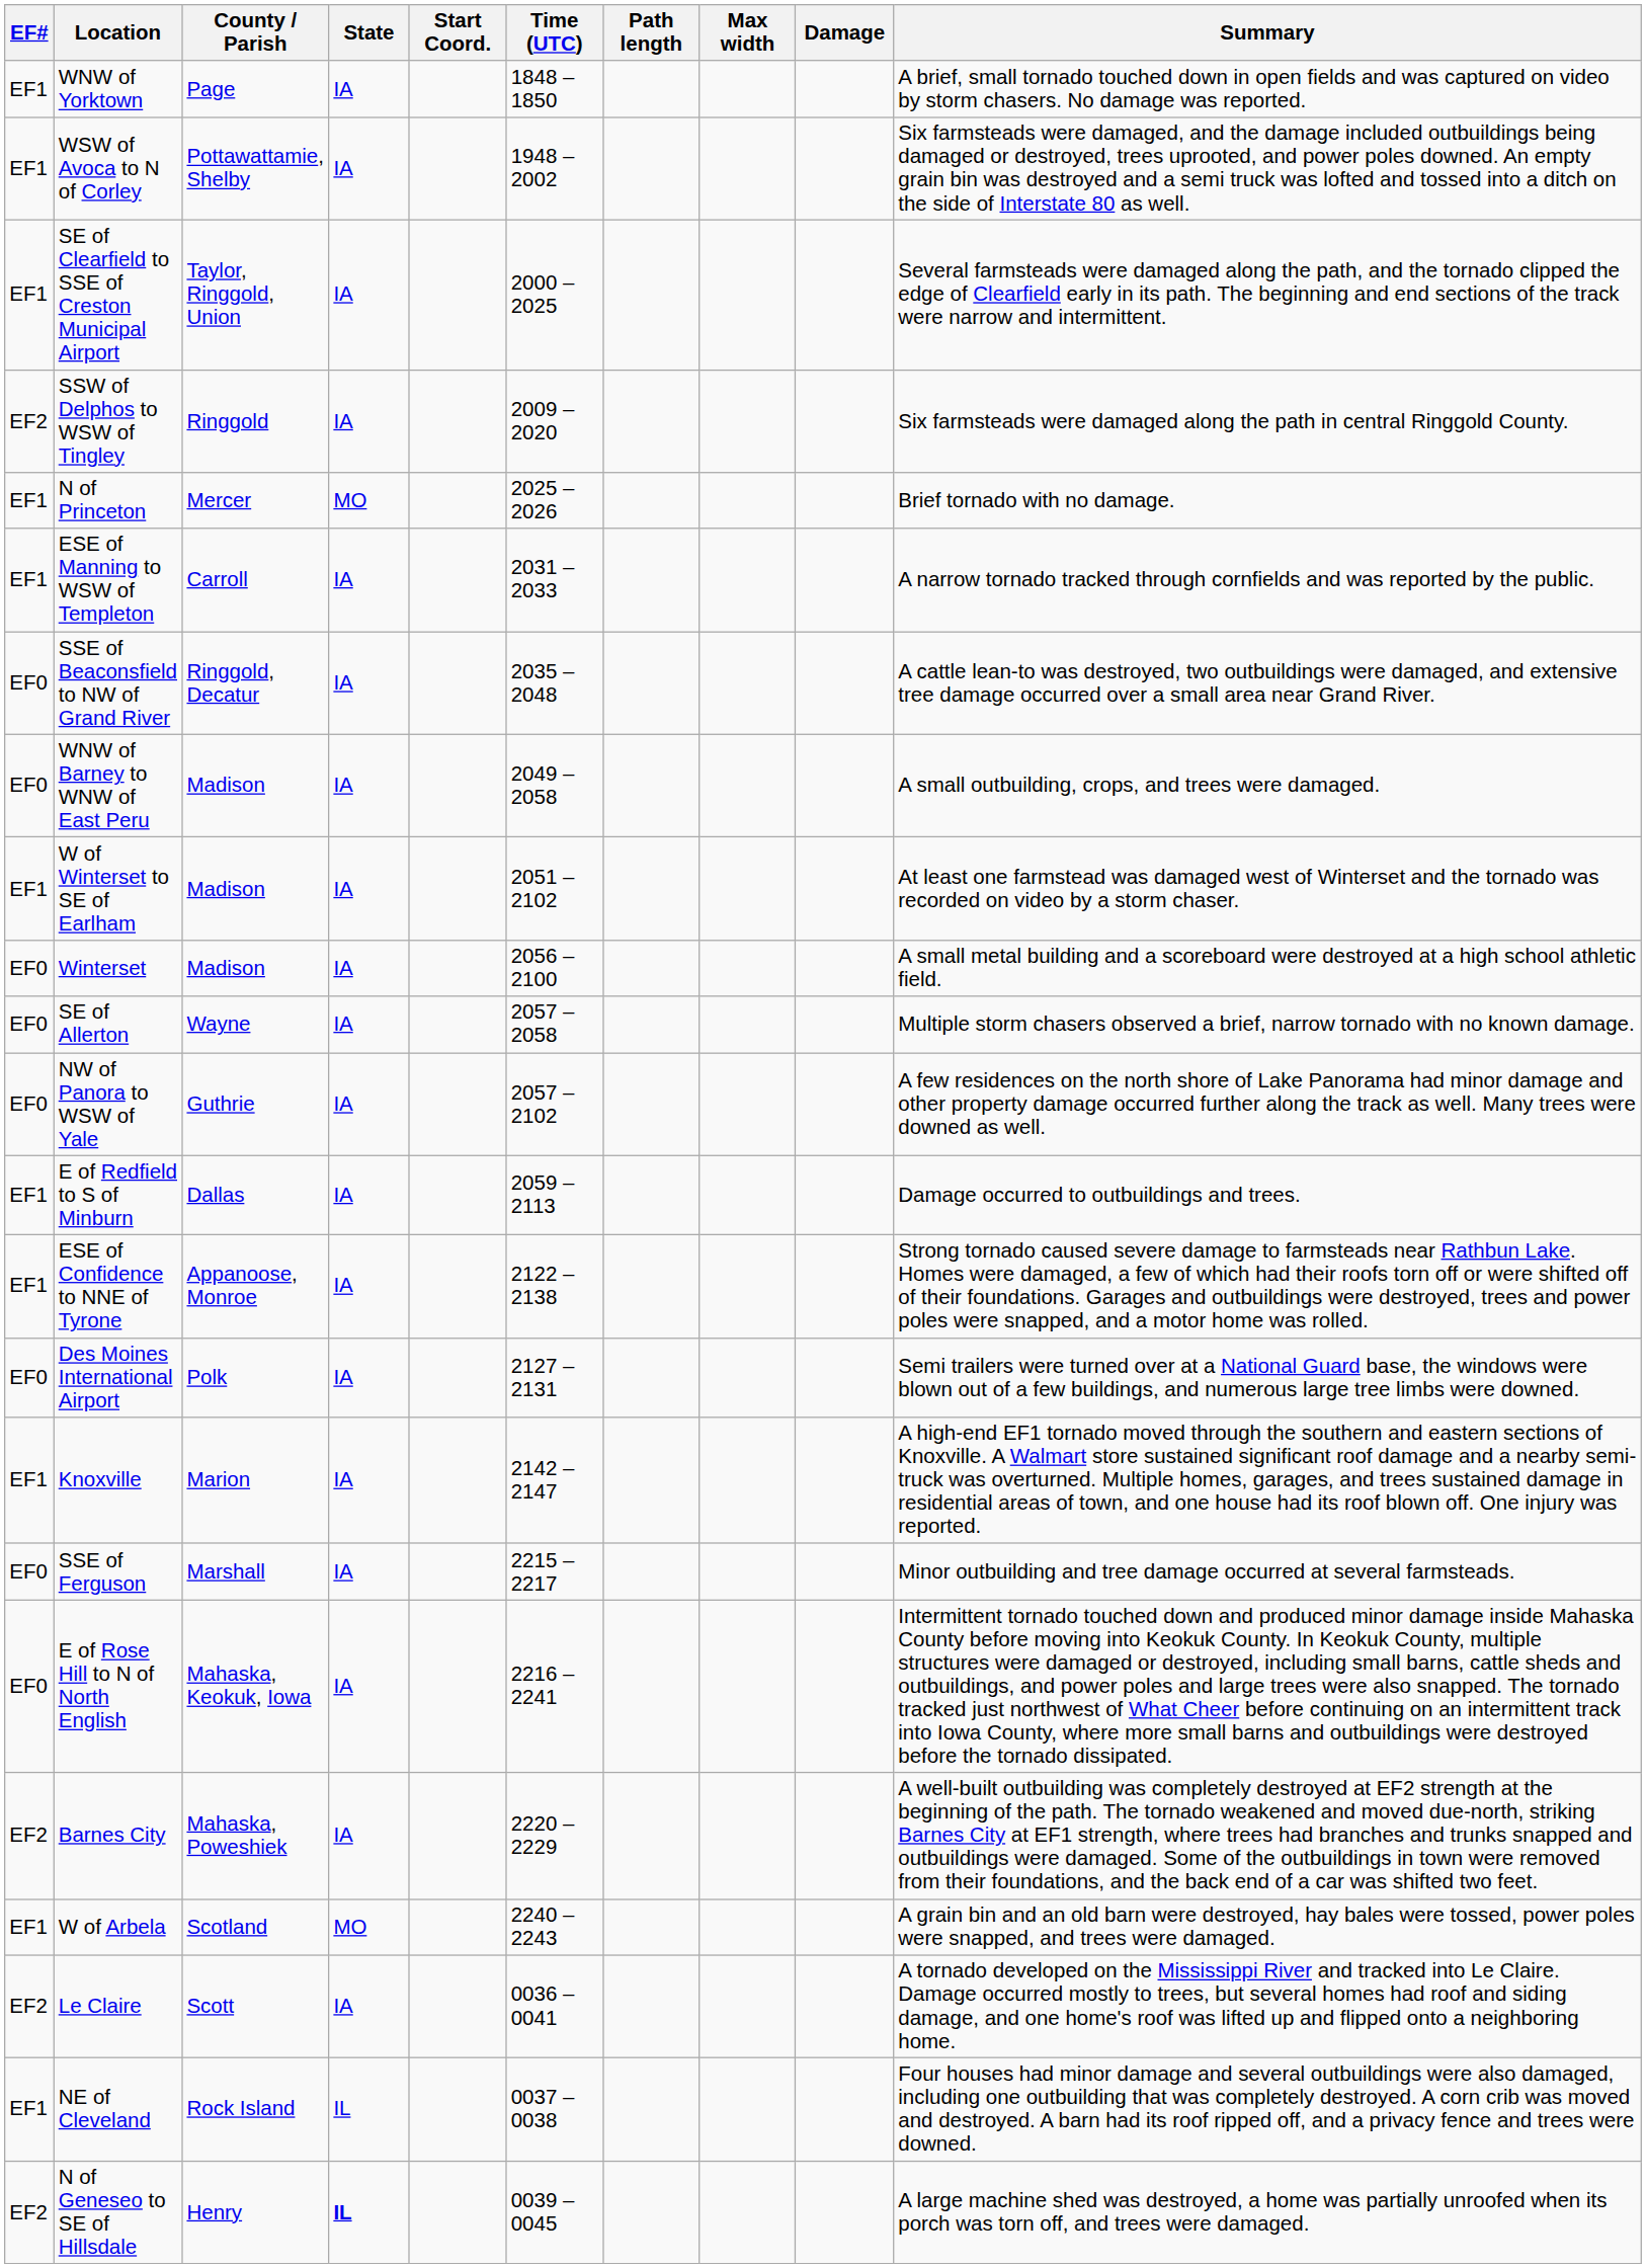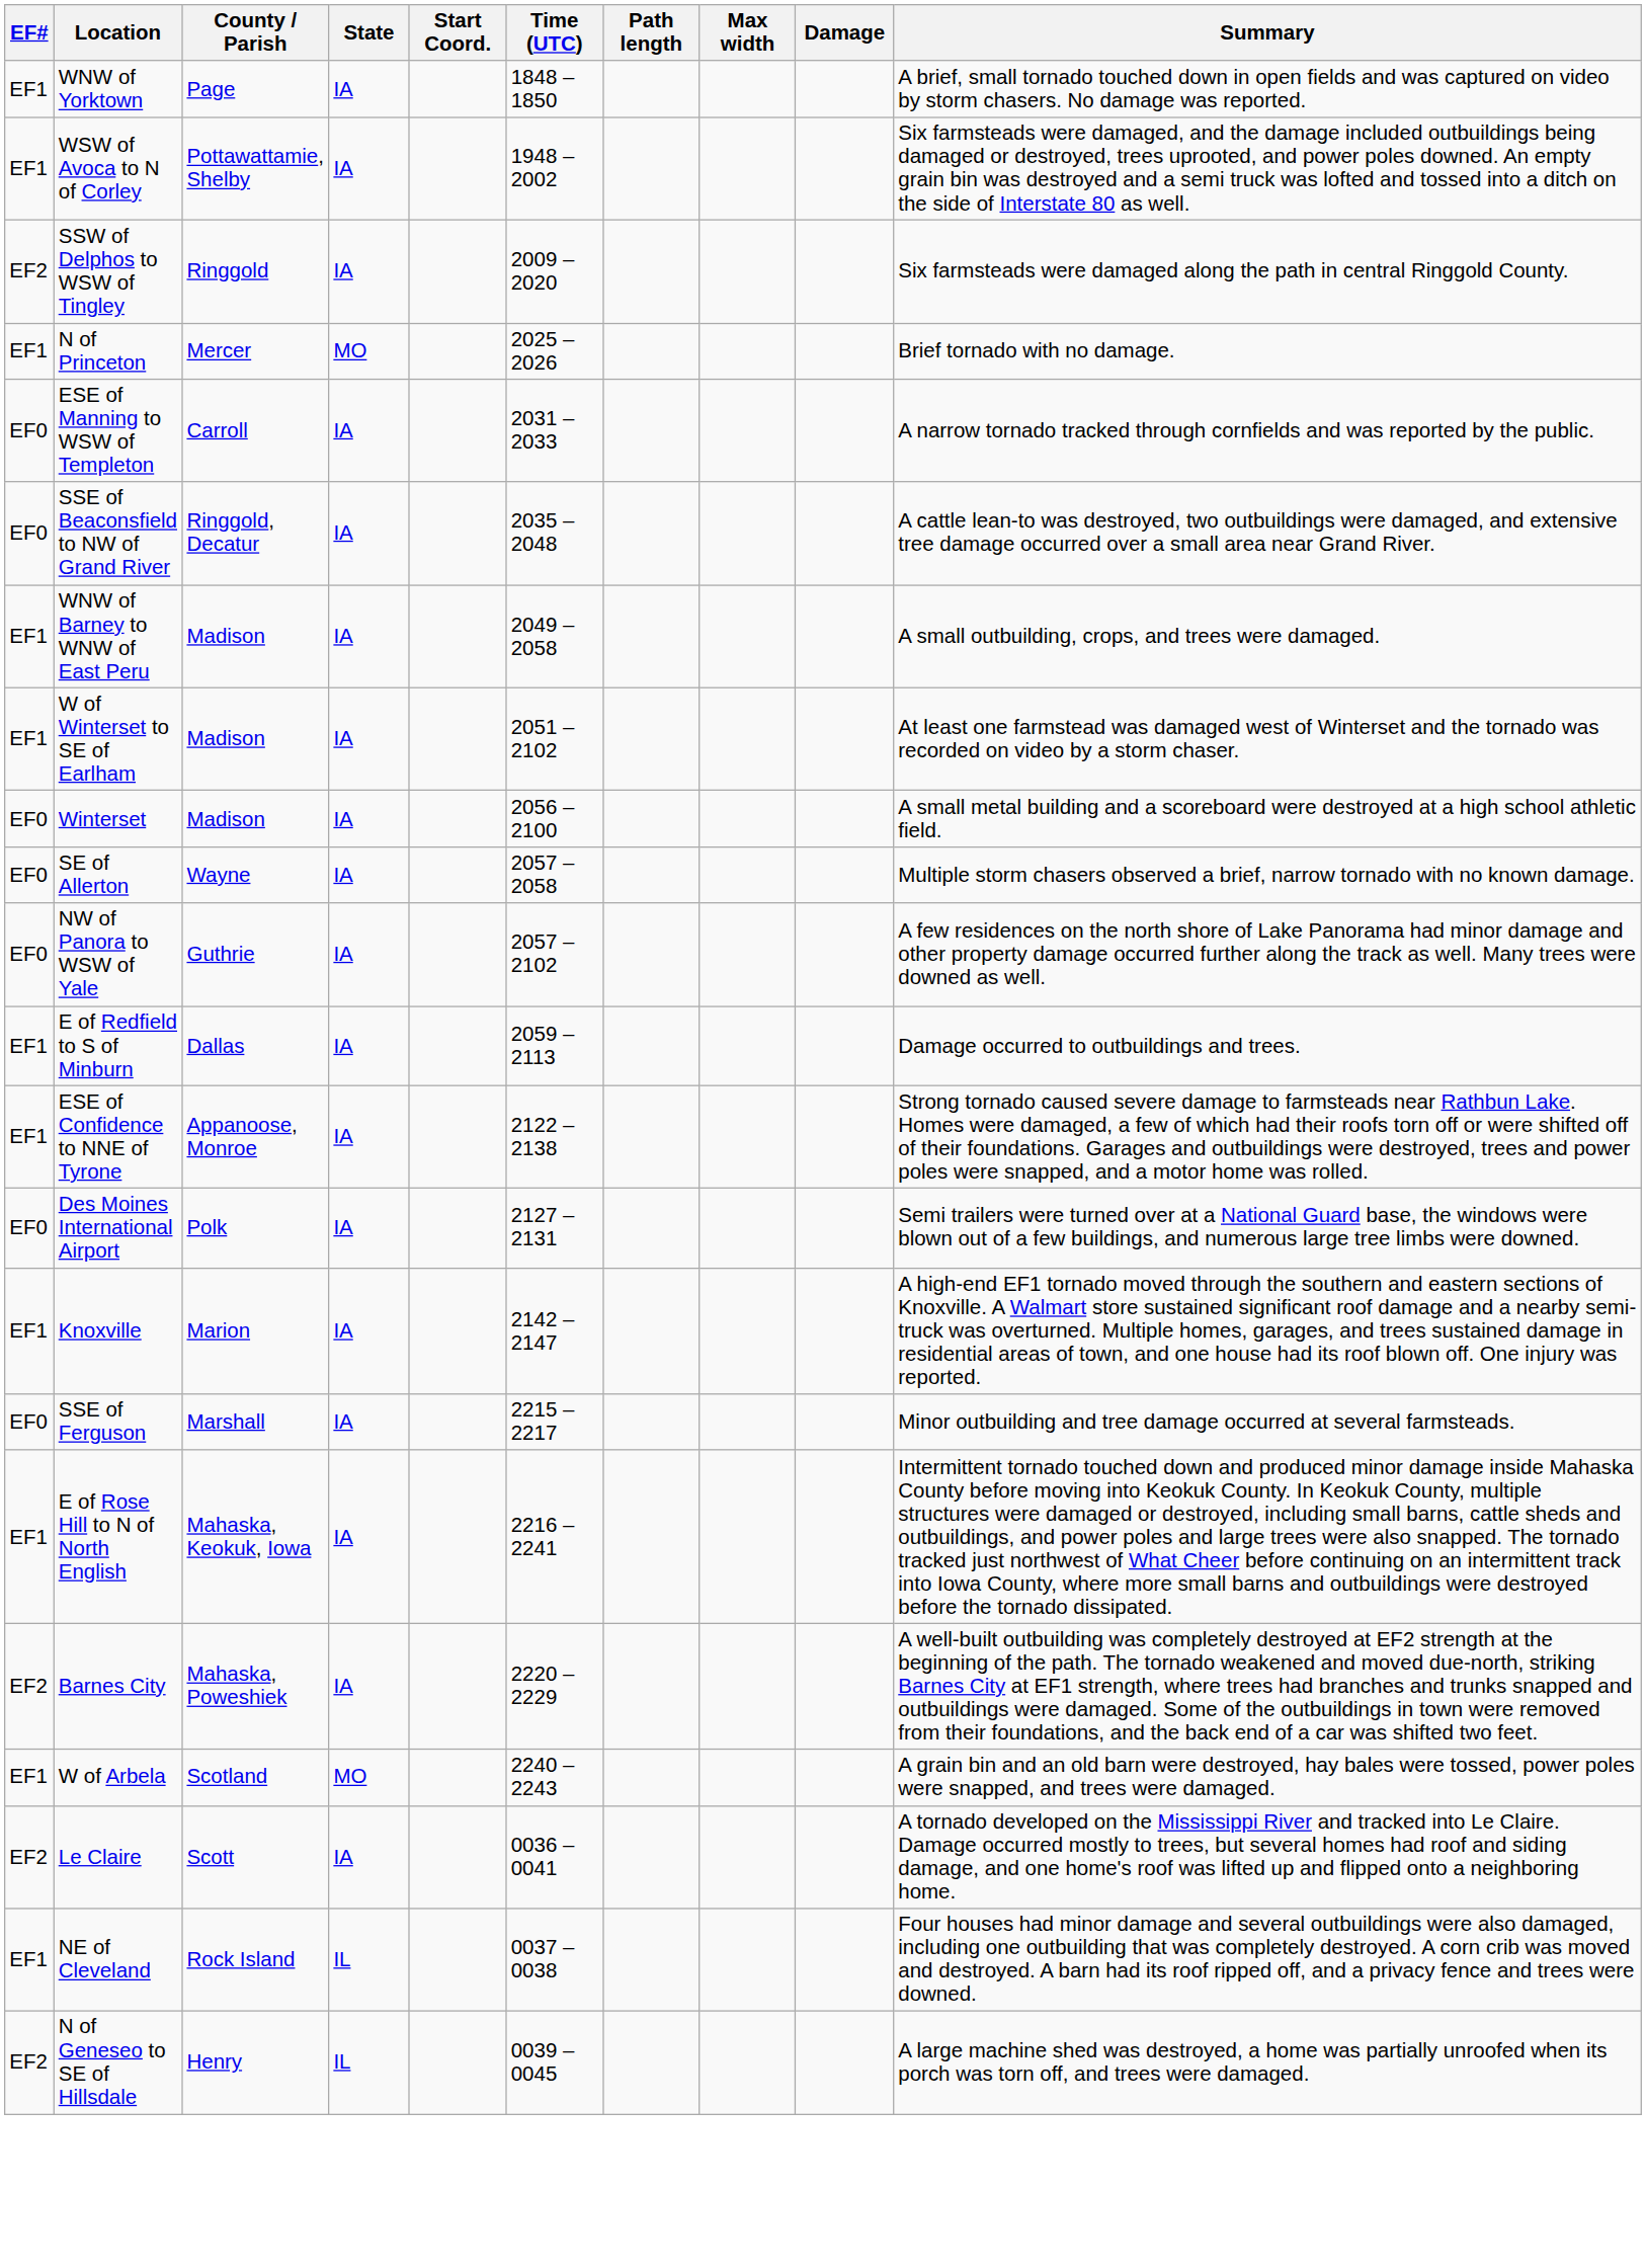- row: EF1 | SE of Clearfield to SSE of Creston Municipal Airport | Taylor, Ringgold, Union | IA | 2000 – 2025 | Several farmsteads were damaged along the path, and the tornado clipped the edge of Clearfield early in its path. The beginning and end sections of the track were narrow and intermittent.
ESE of Manning to WSW of Templeton | EF#: EF1 -> EF0
WNW of Barney to WNW of East Peru | EF#: EF0 -> EF1
E of Rose Hill to N of North English | EF#: EF0 -> EF1
N of Geneseo to SE of Hillsdale | State: bold -> normal
